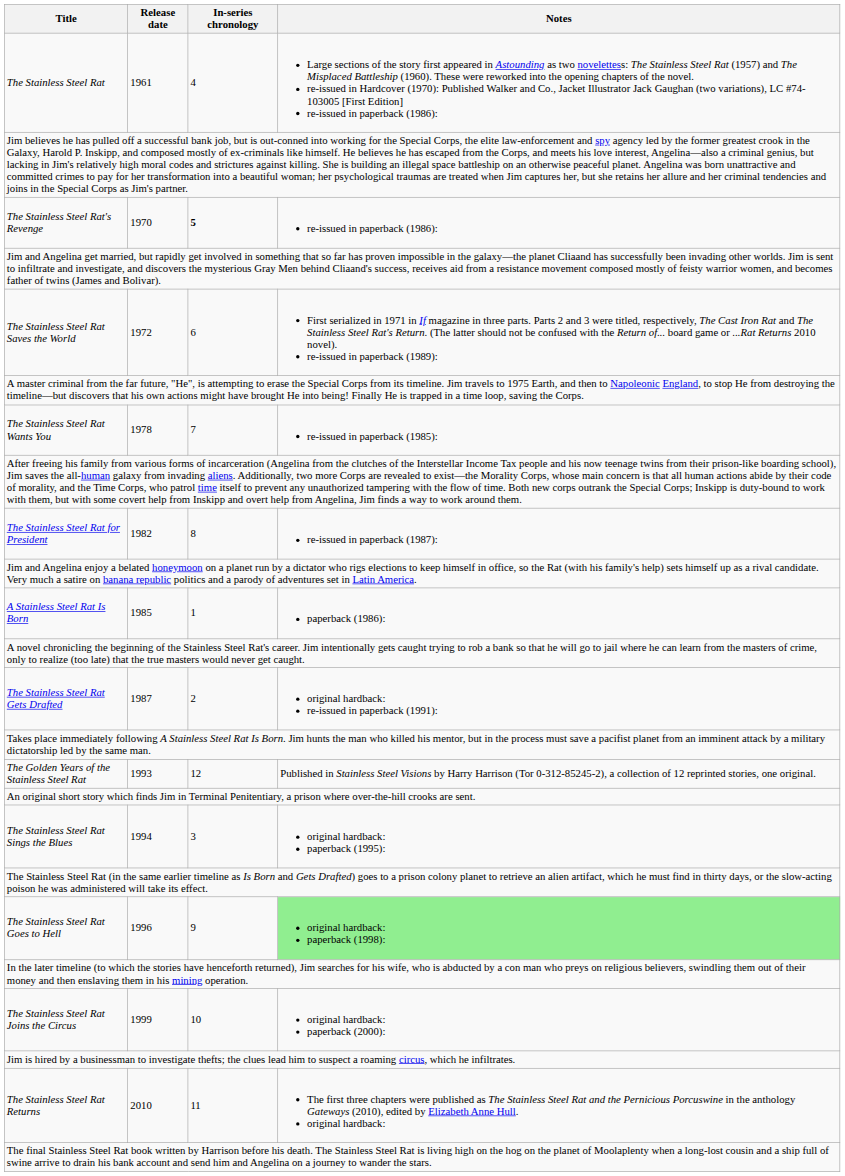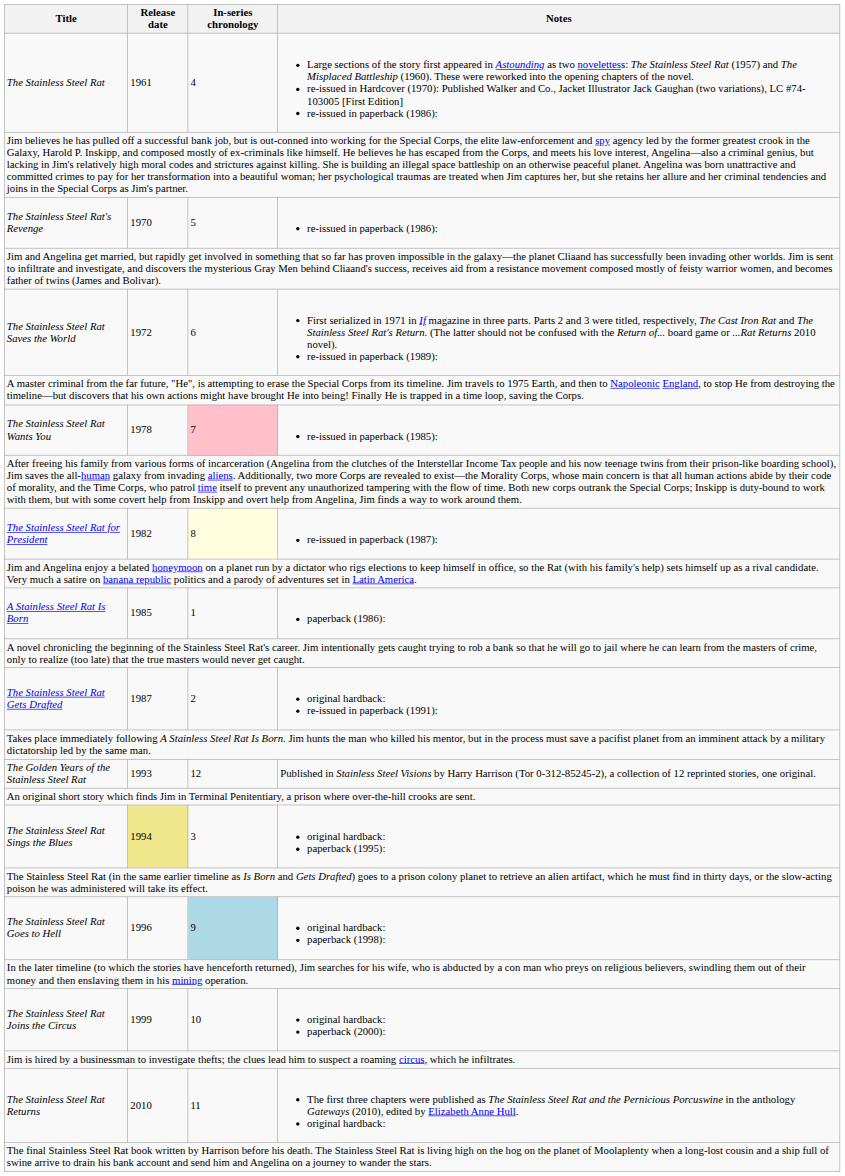The Stainless Steel Rat's Revenge | In-series chronology: bold -> normal
The Stainless Steel Rat Wants You | In-series chronology: no background -> pink background
The Stainless Steel Rat for President | In-series chronology: no background -> lightyellow background
The Stainless Steel Rat Sings the Blues | Release date: no background -> khaki background
The Stainless Steel Rat Goes to Hell | In-series chronology: no background -> lightblue background
The Stainless Steel Rat Goes to Hell | Notes: lightgreen background -> no background
